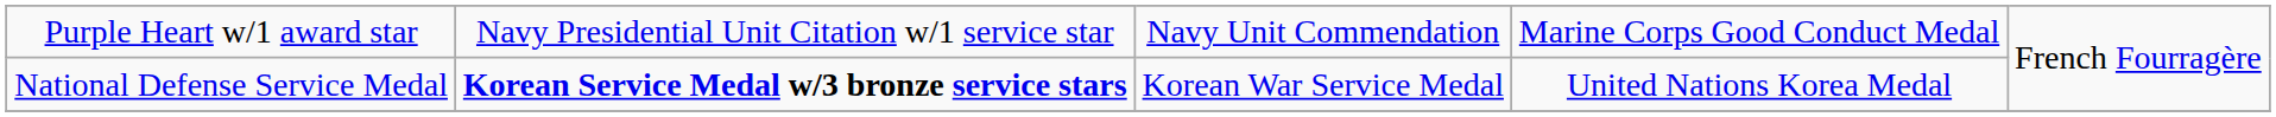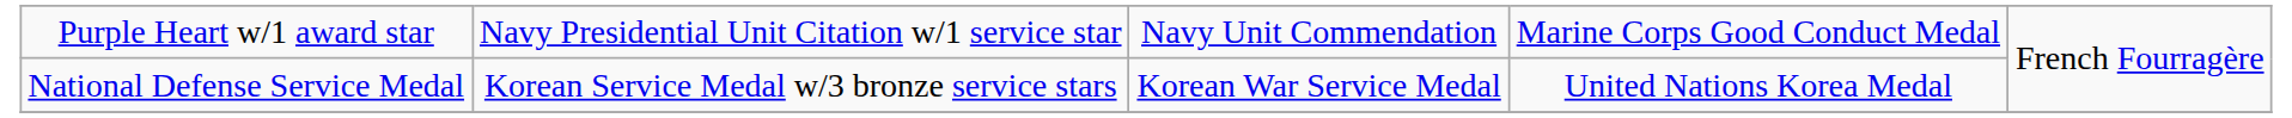National Defense Service Medal | column 2: bold -> normal
